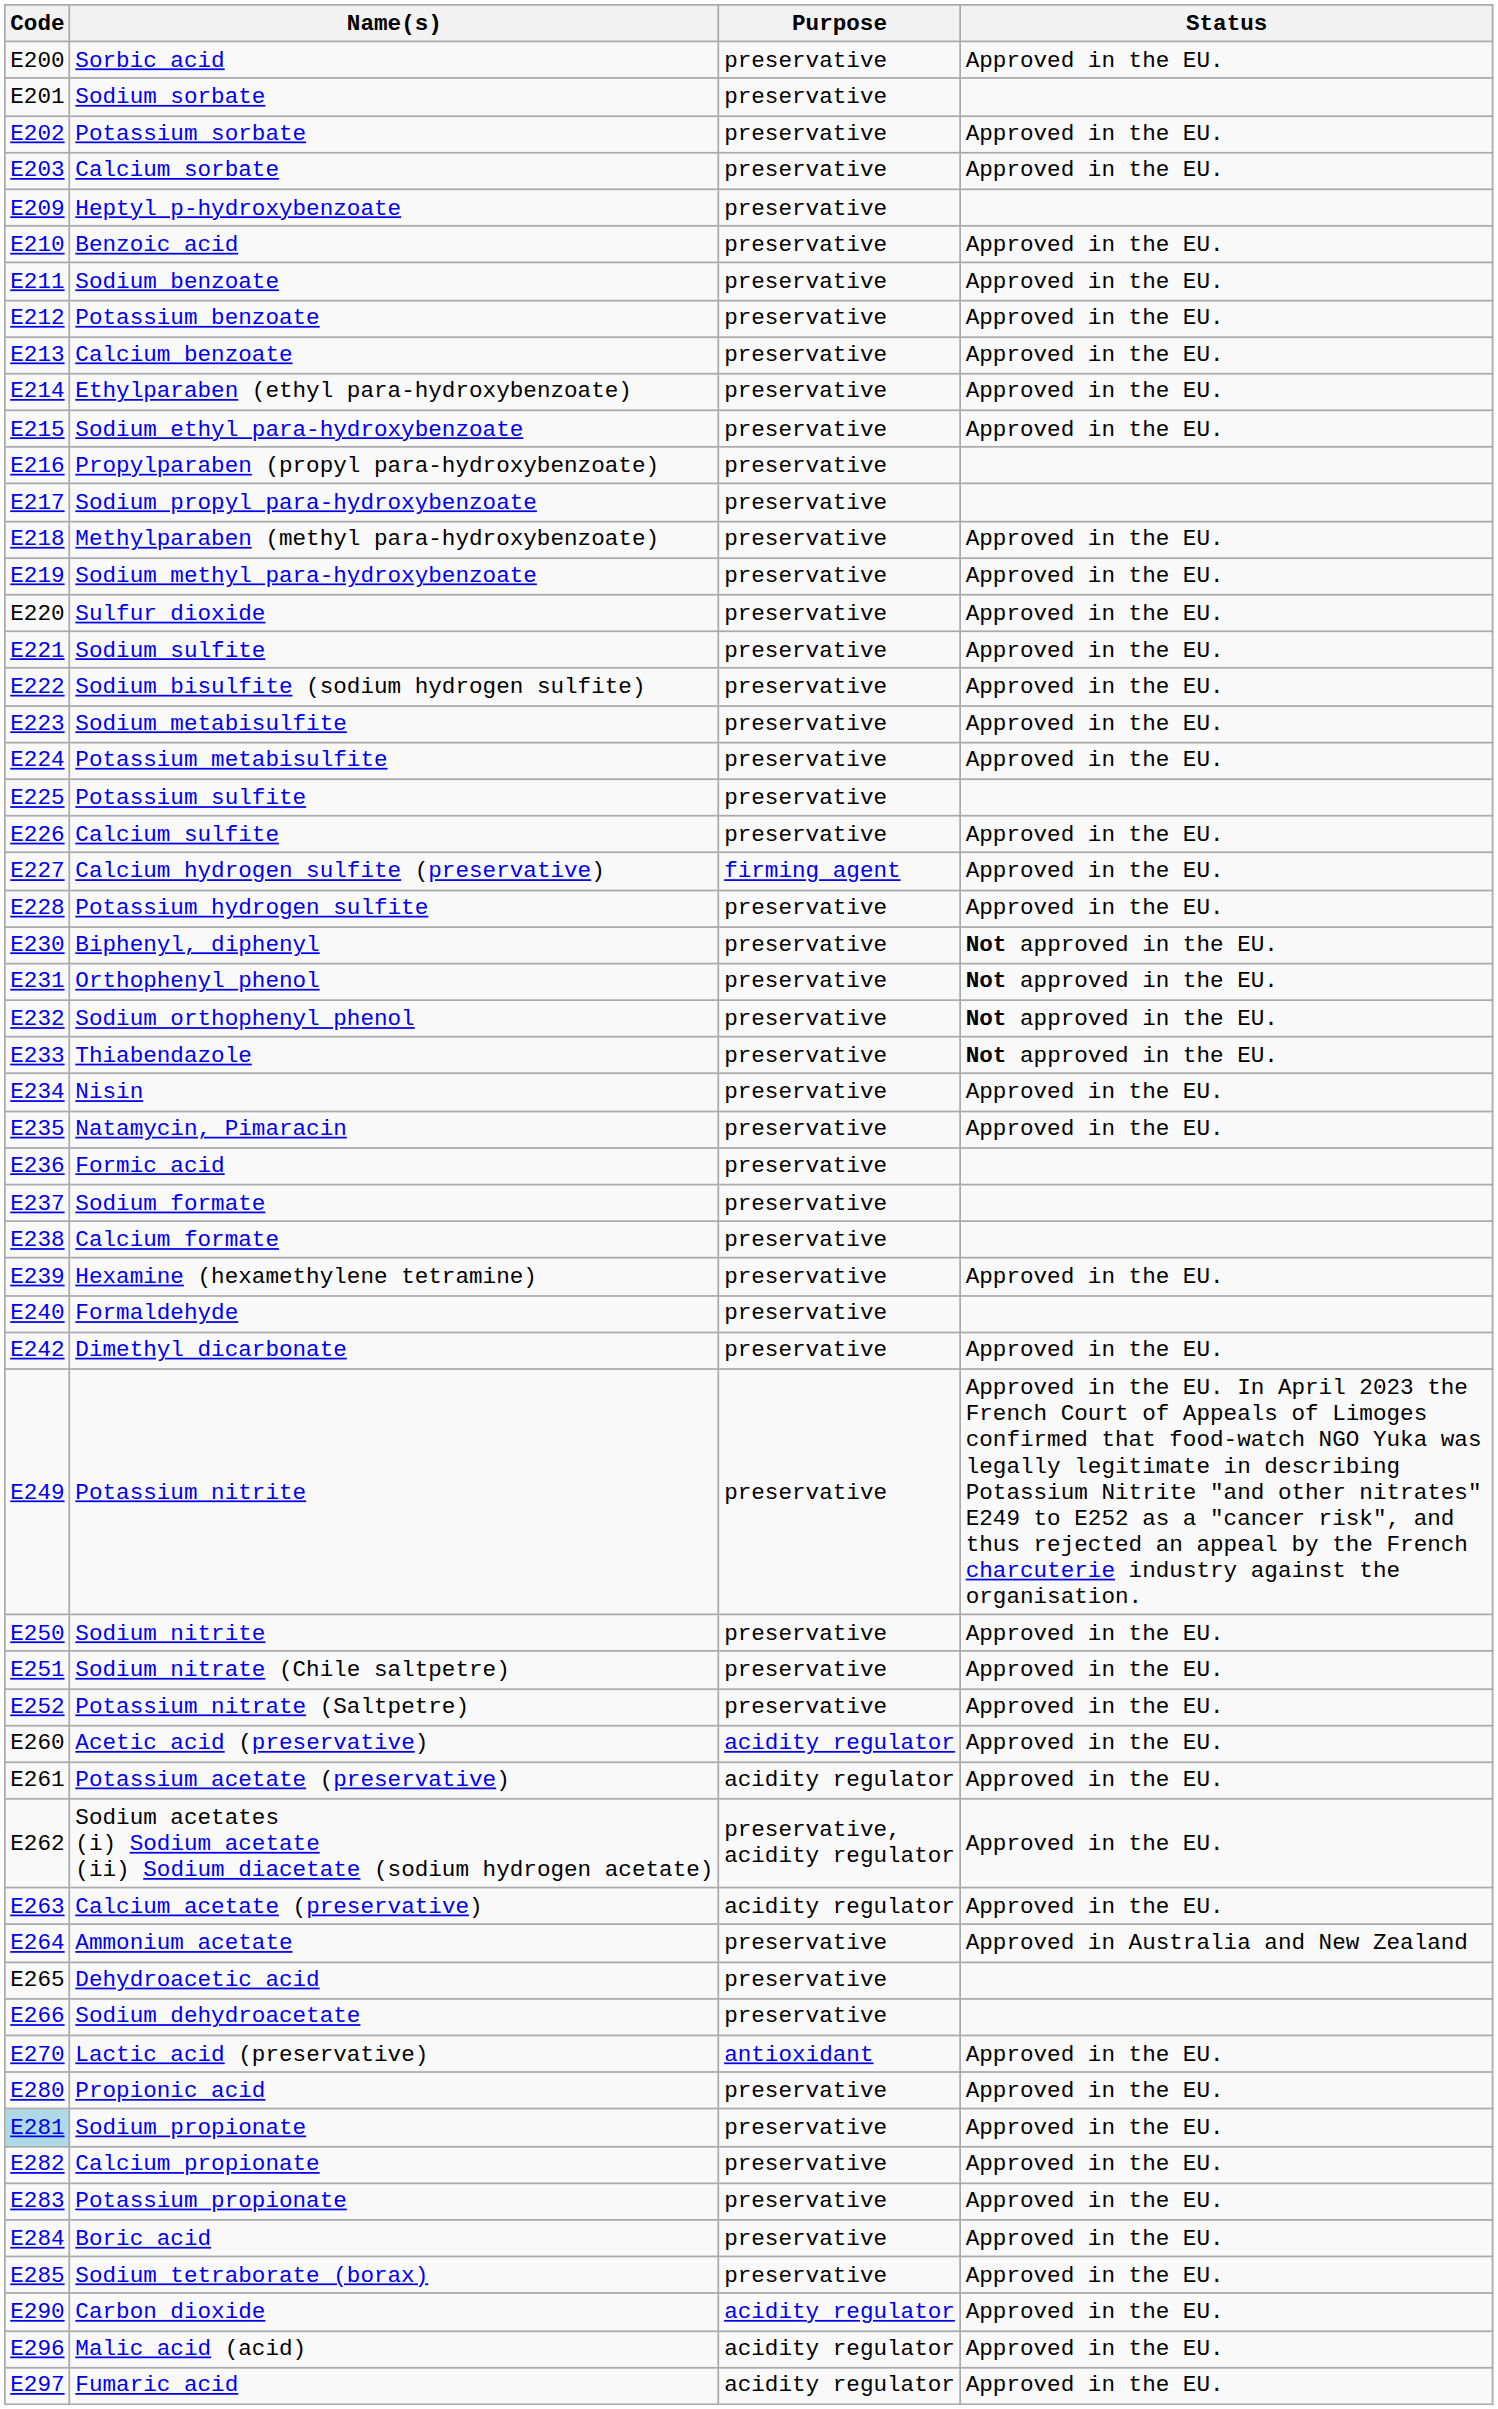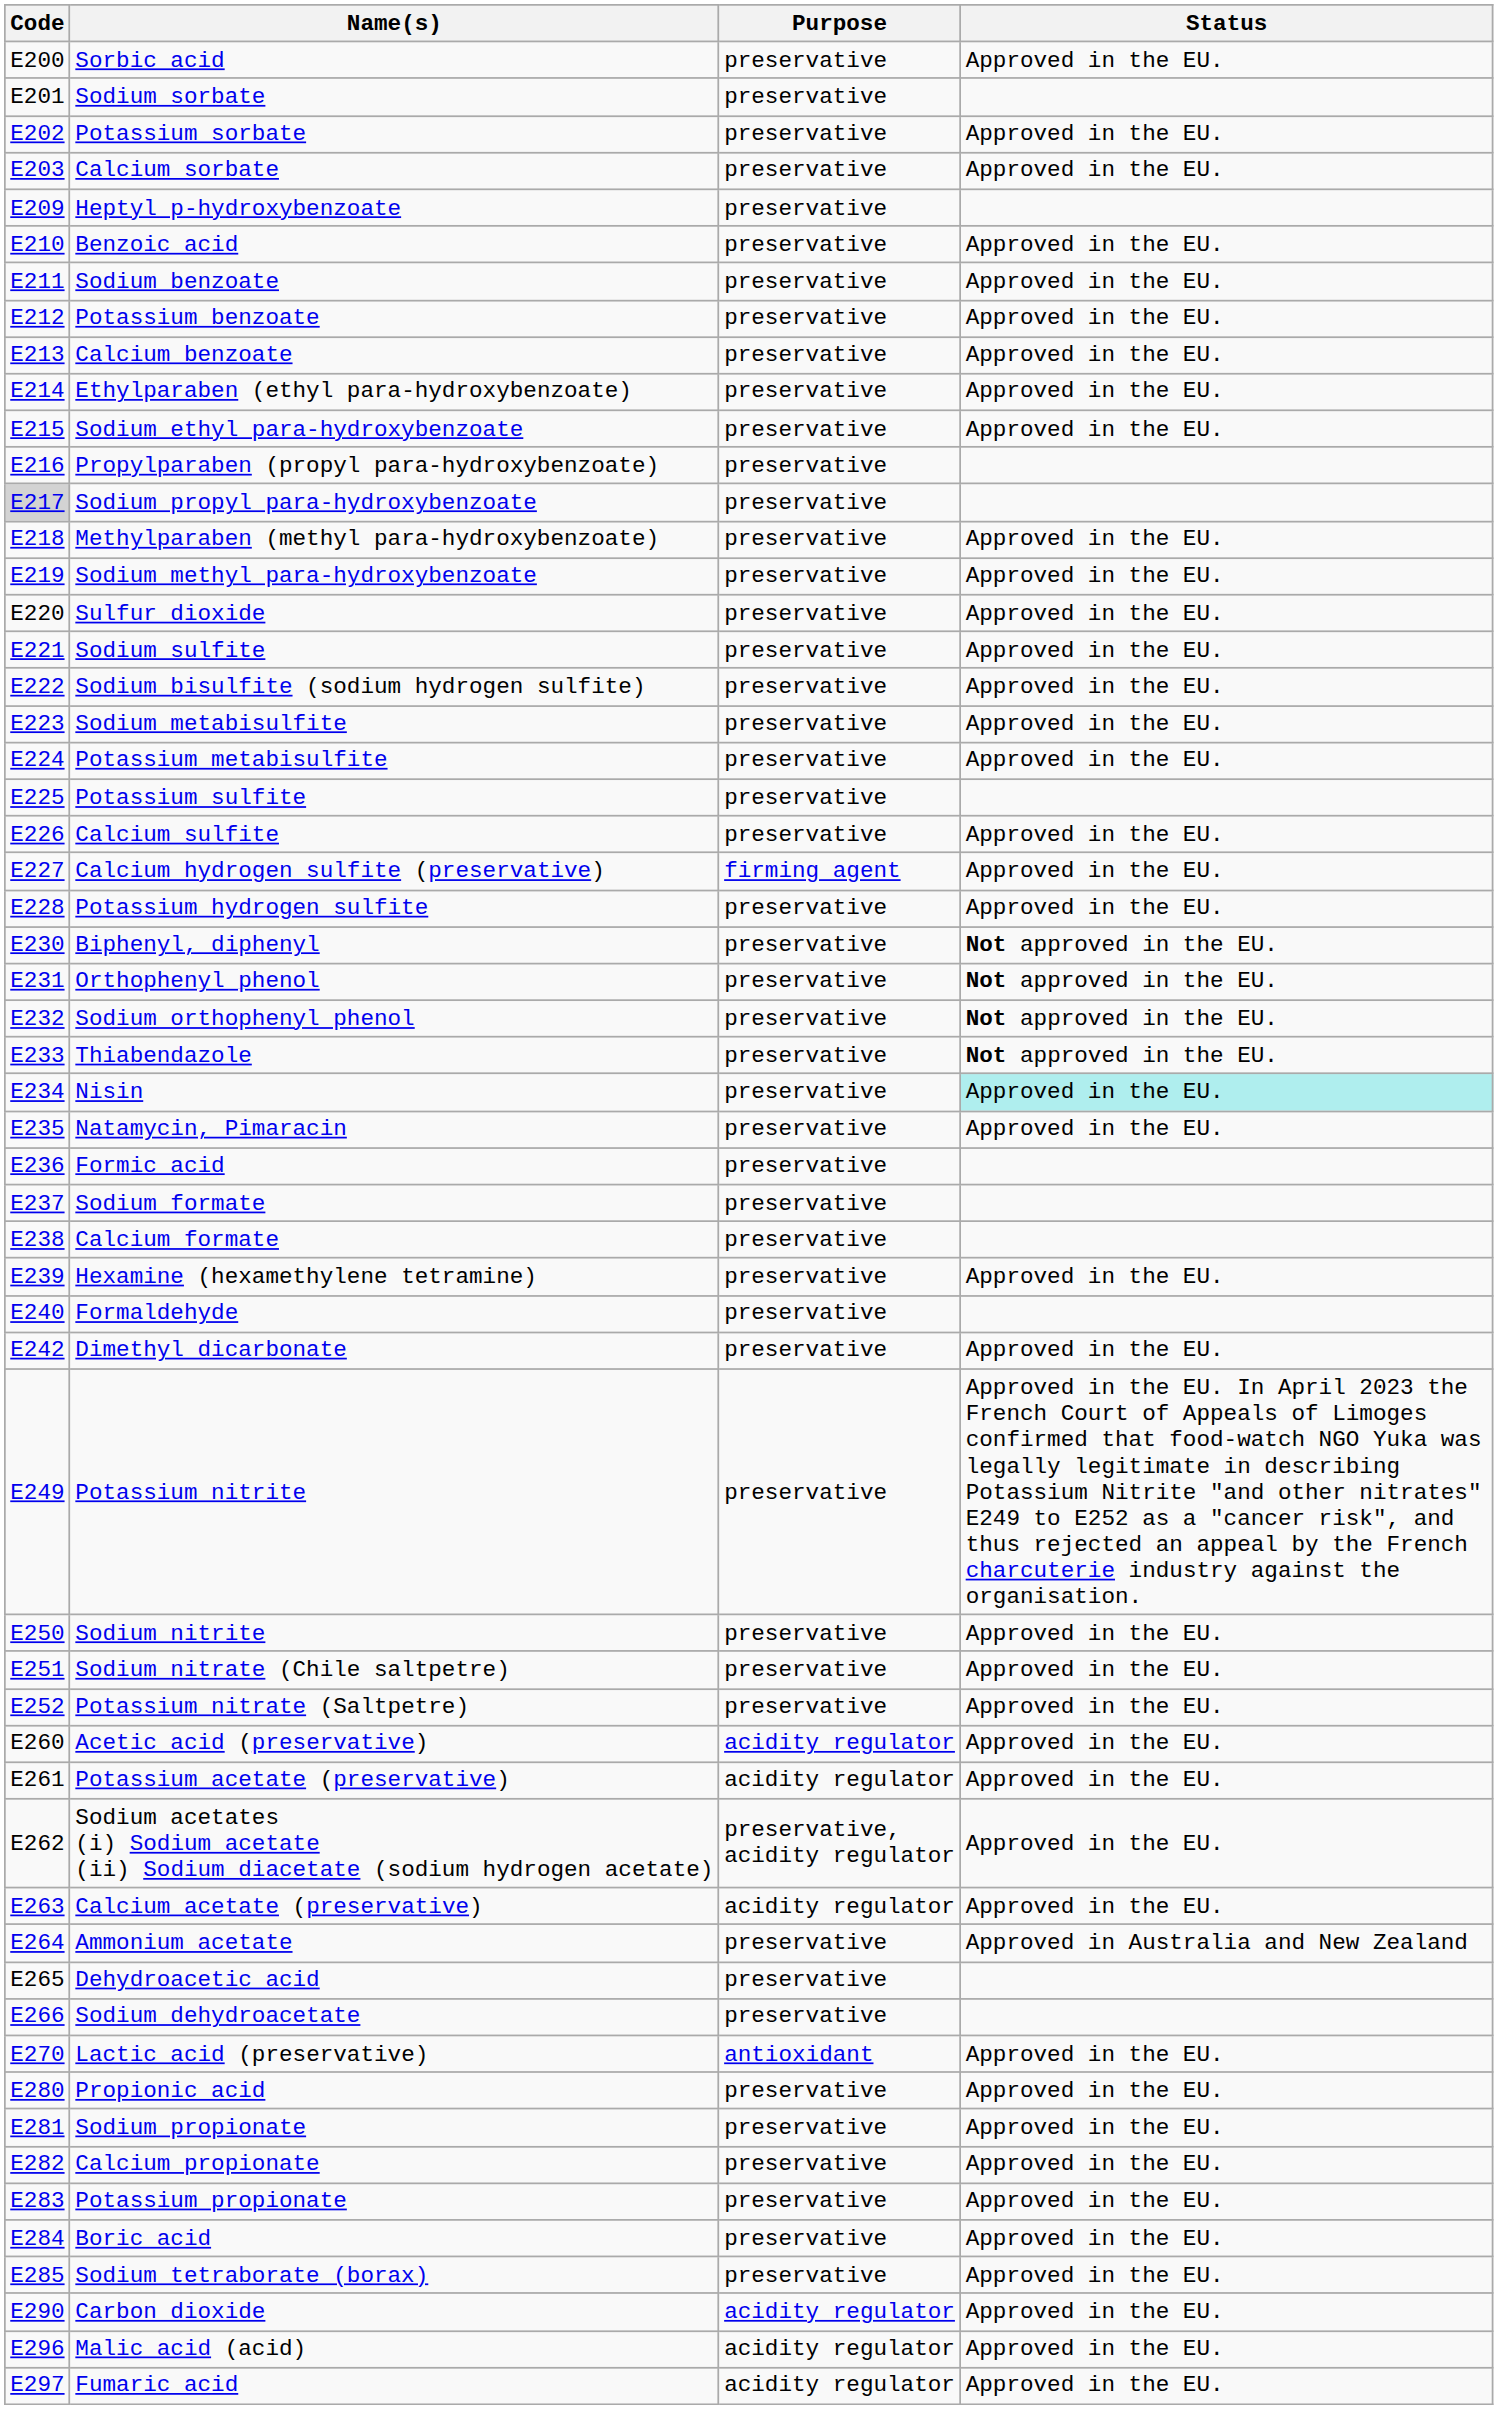Sodium propyl para-hydroxybenzoate | Code: no background -> lightgrey background
Nisin | Status: no background -> paleturquoise background
Sodium propionate | Code: lightblue background -> no background
